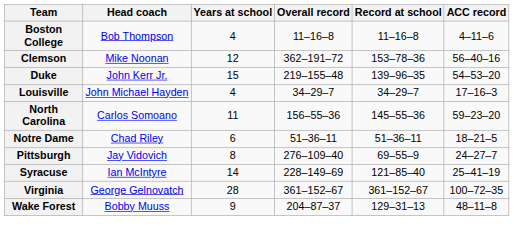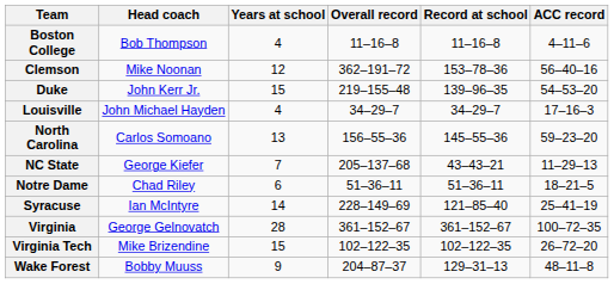North Carolina | Years at school: 11 -> 13
+ row: NC State | George Kiefer | 7 | 205–137–68 | 43–43–21 | 11–29–13
- row: Pittsburgh | Jay Vidovich | 8 | 276–109–40 | 69–55–9 | 24–27–7
+ row: Virginia Tech | Mike Brizendine | 15 | 102–122–35 | 102–122–35 | 26–72–20
